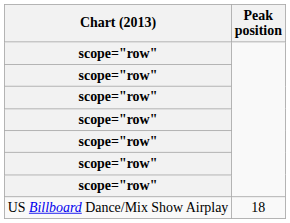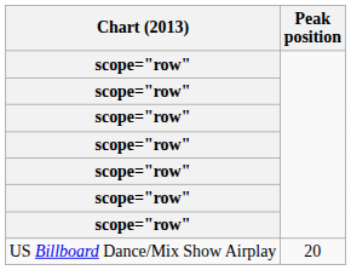US Billboard Dance/Mix Show Airplay | Peak position: 18 -> 20
